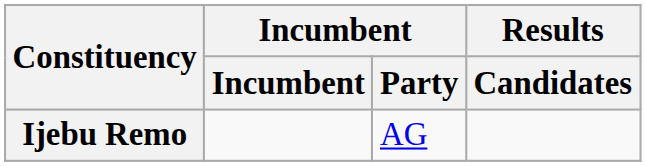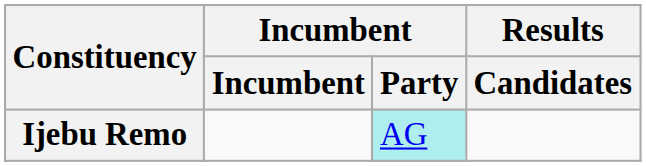Ijebu Remo | Incumbent / Party: no background -> paleturquoise background
